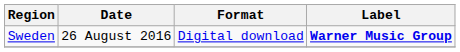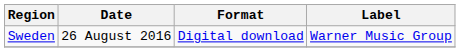Sweden | Label: bold -> normal
